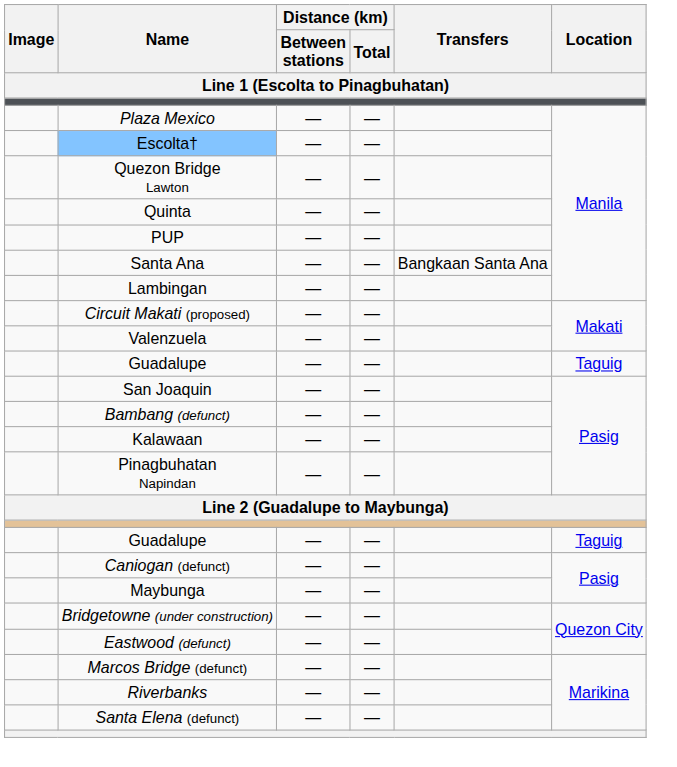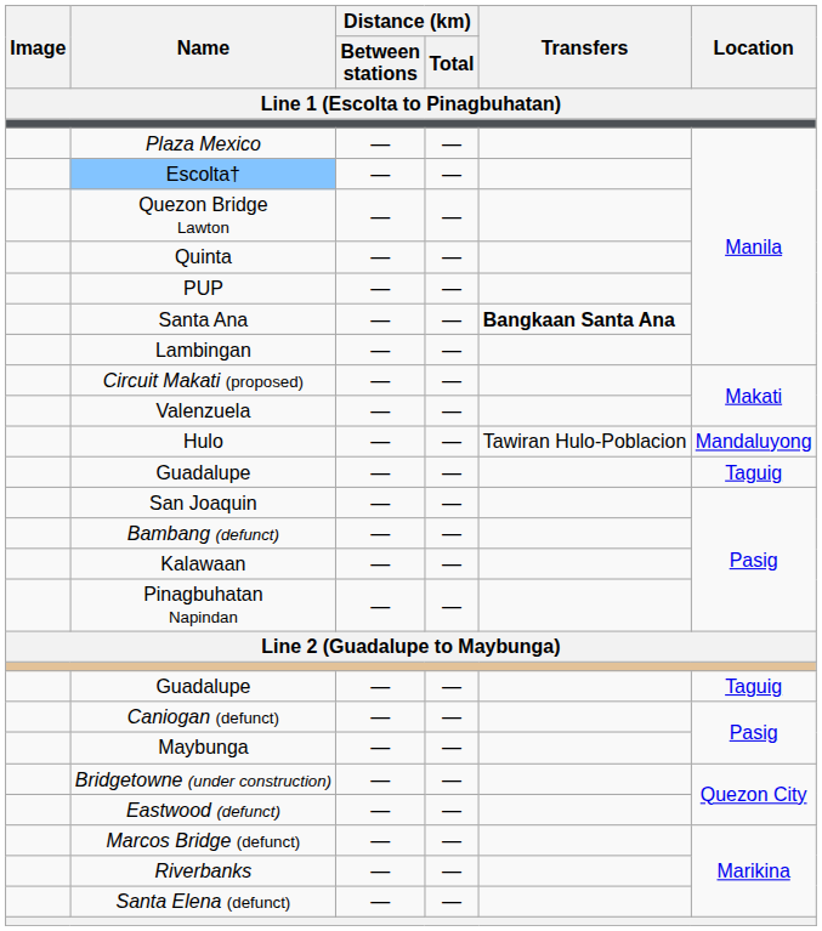Santa Ana | Transfers: normal -> bold
+ row: Hulo | — | — | Tawiran Hulo-Poblacion | Mandaluyong
